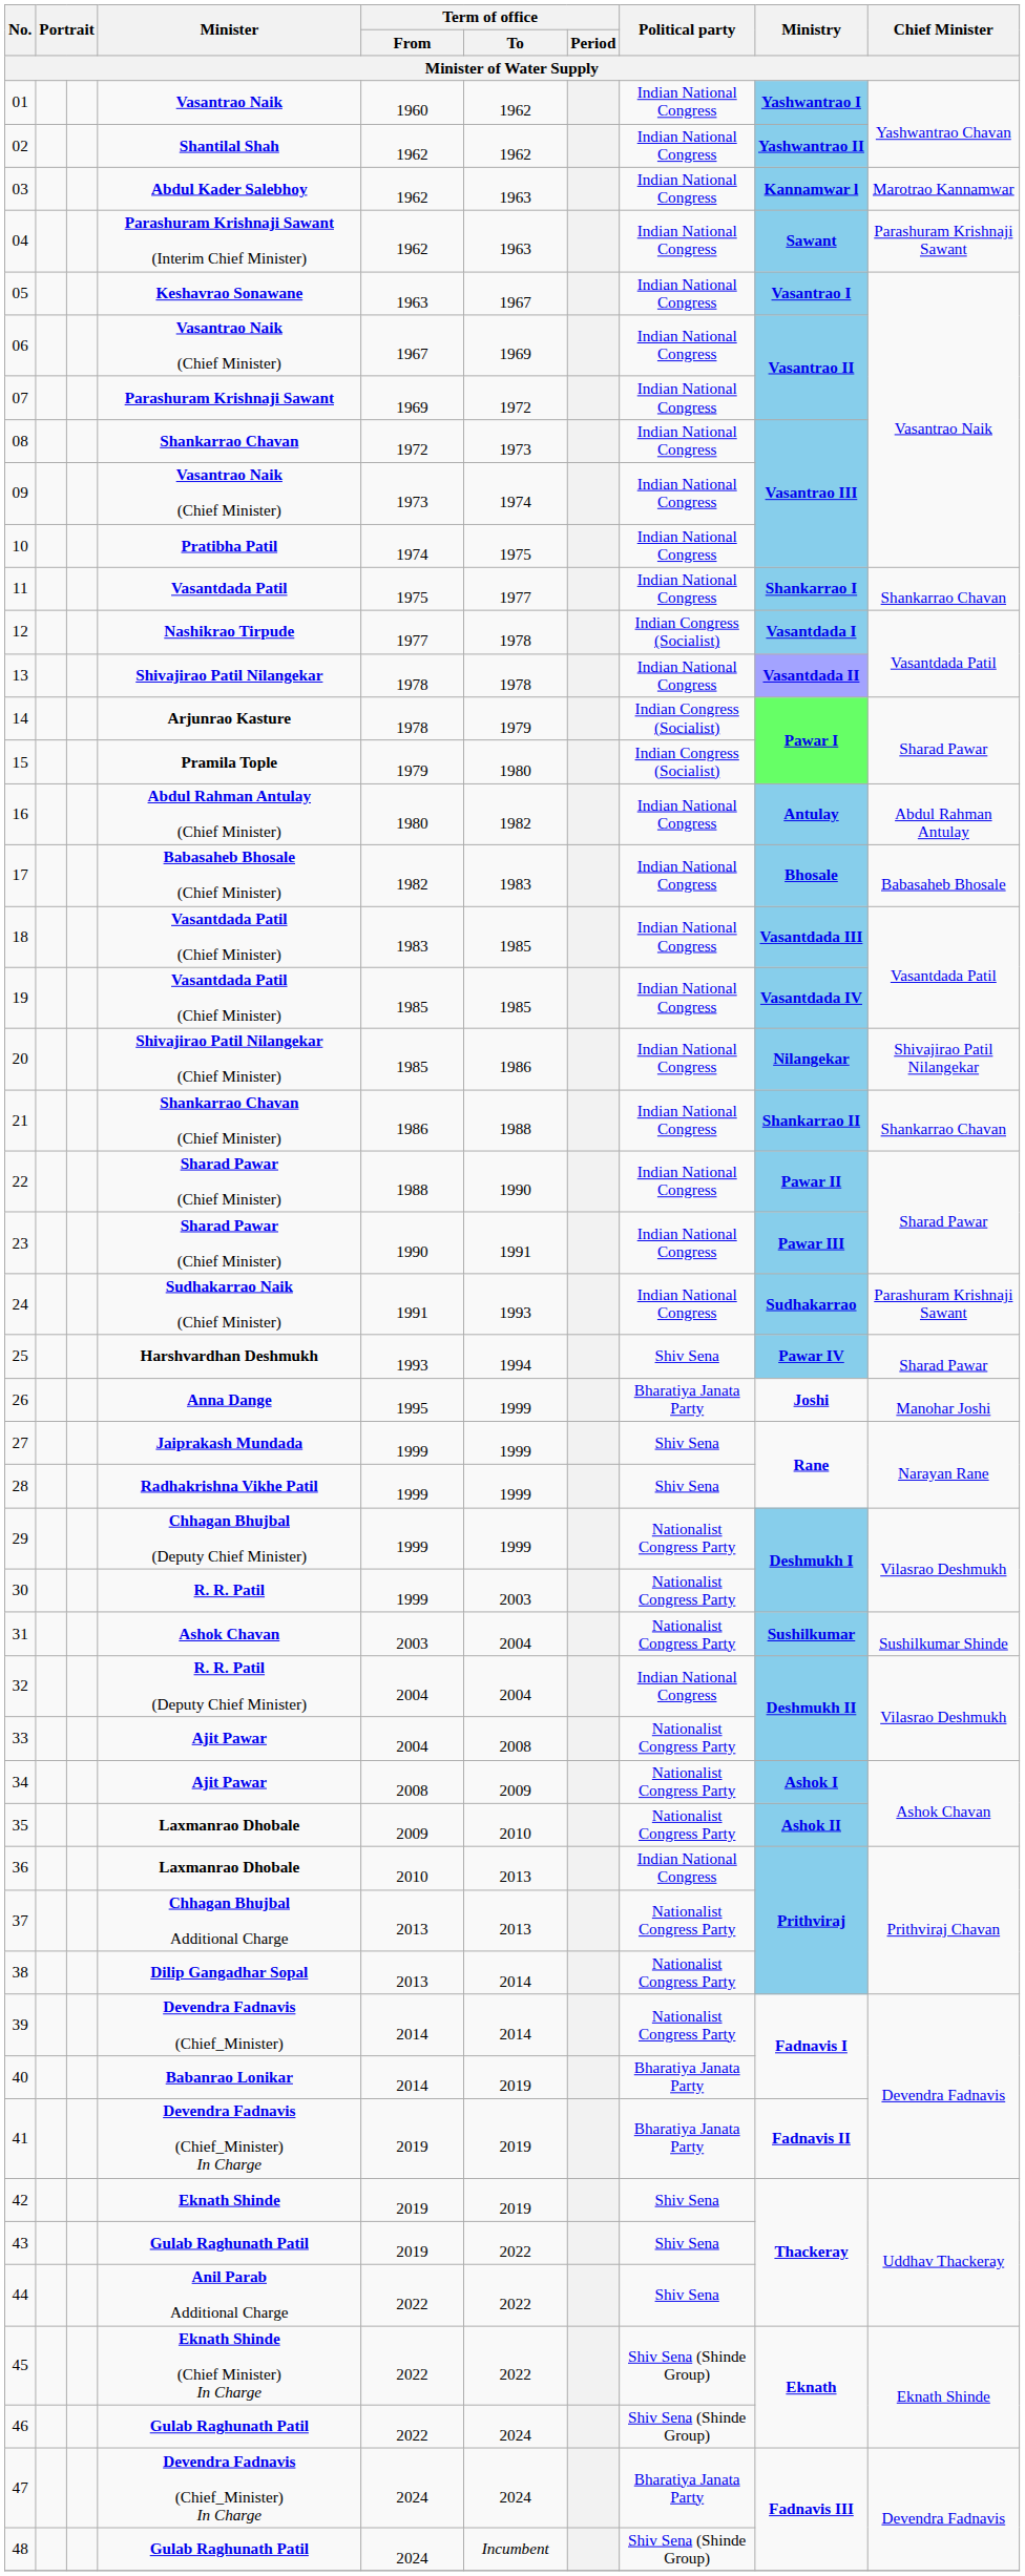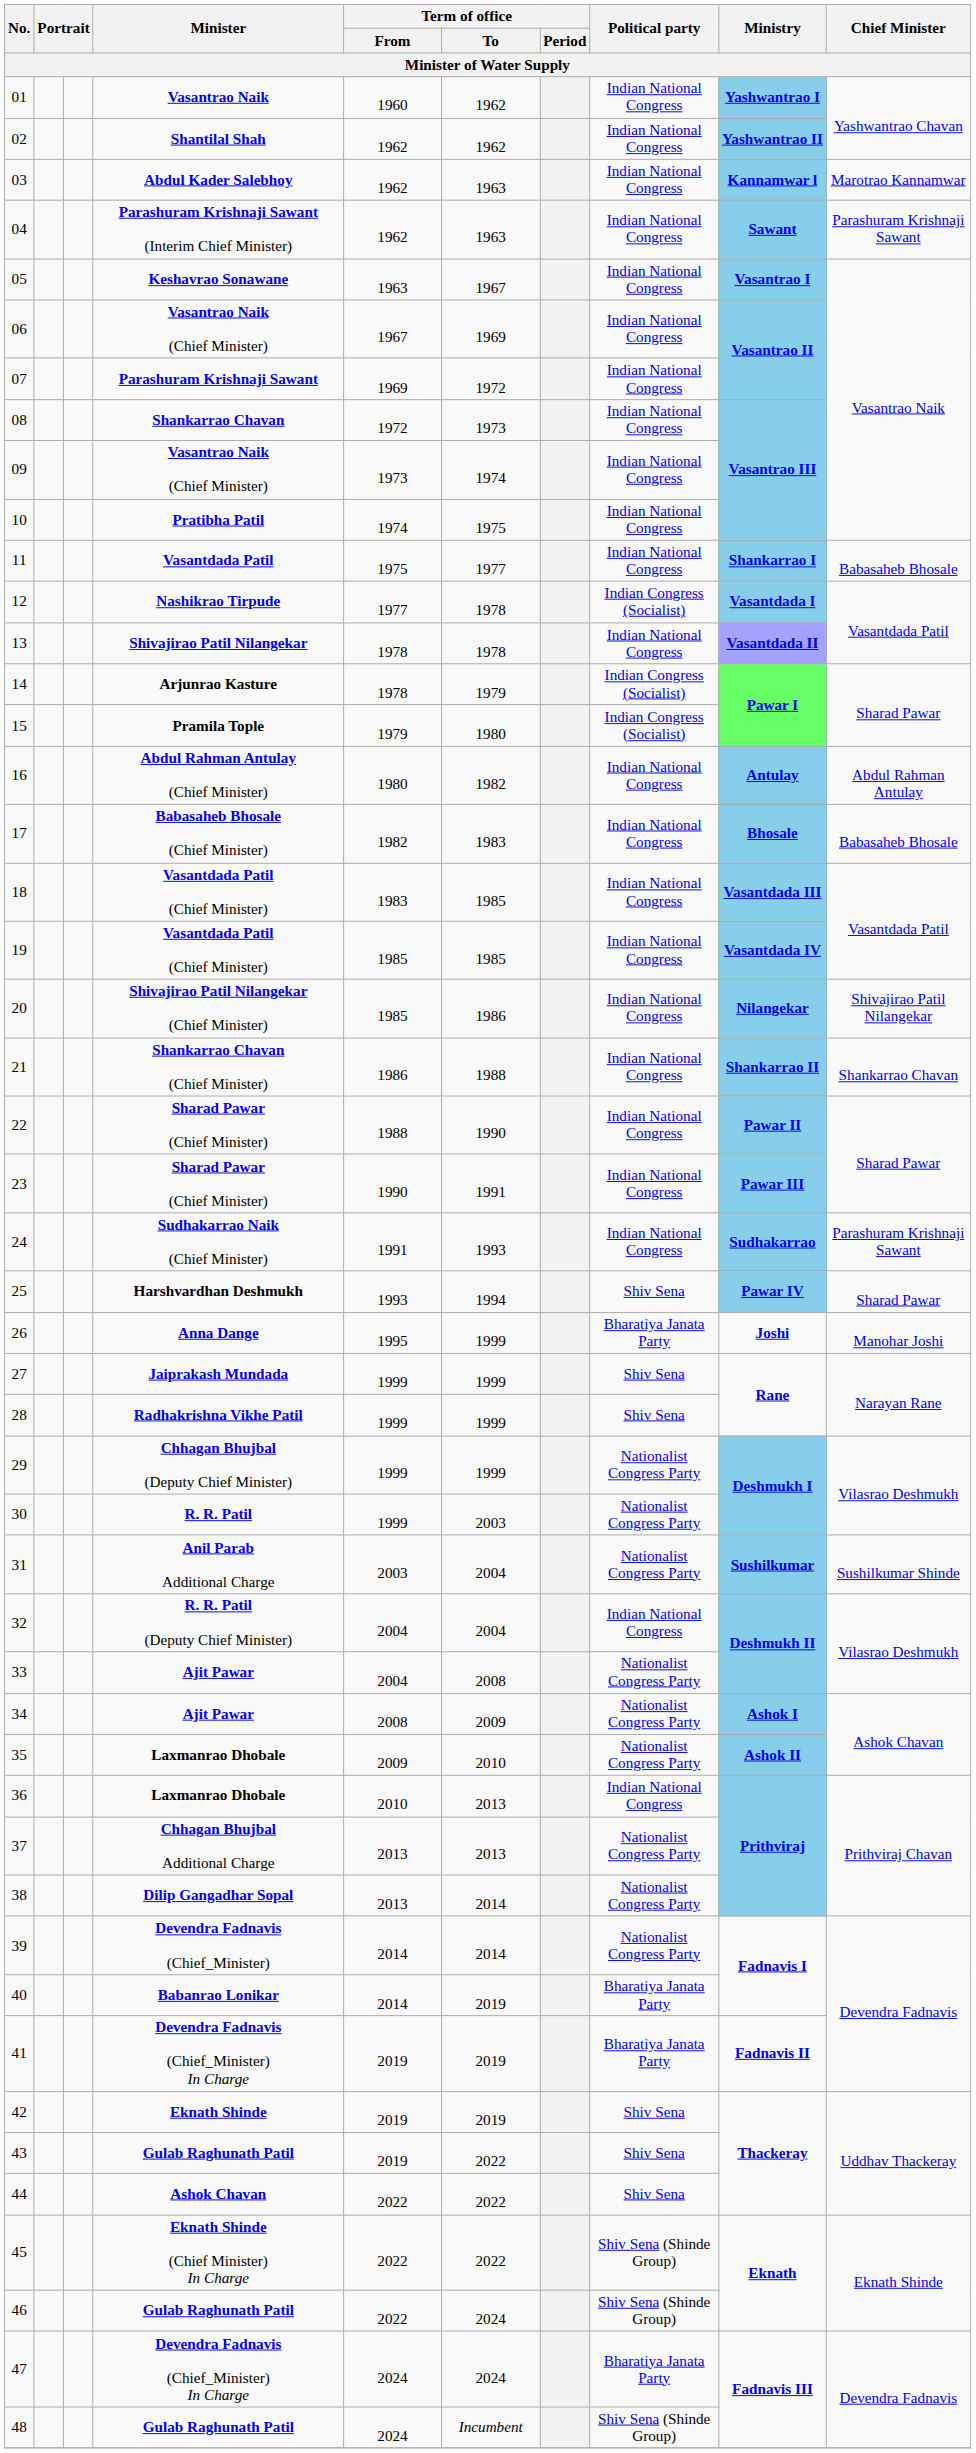11 | Chief Minister: Shankarrao Chavan -> Babasaheb Bhosale
31 | Minister: Ashok Chavan -> Anil Parab Additional Charge
44 | Minister: Anil Parab Additional Charge -> Ashok Chavan
